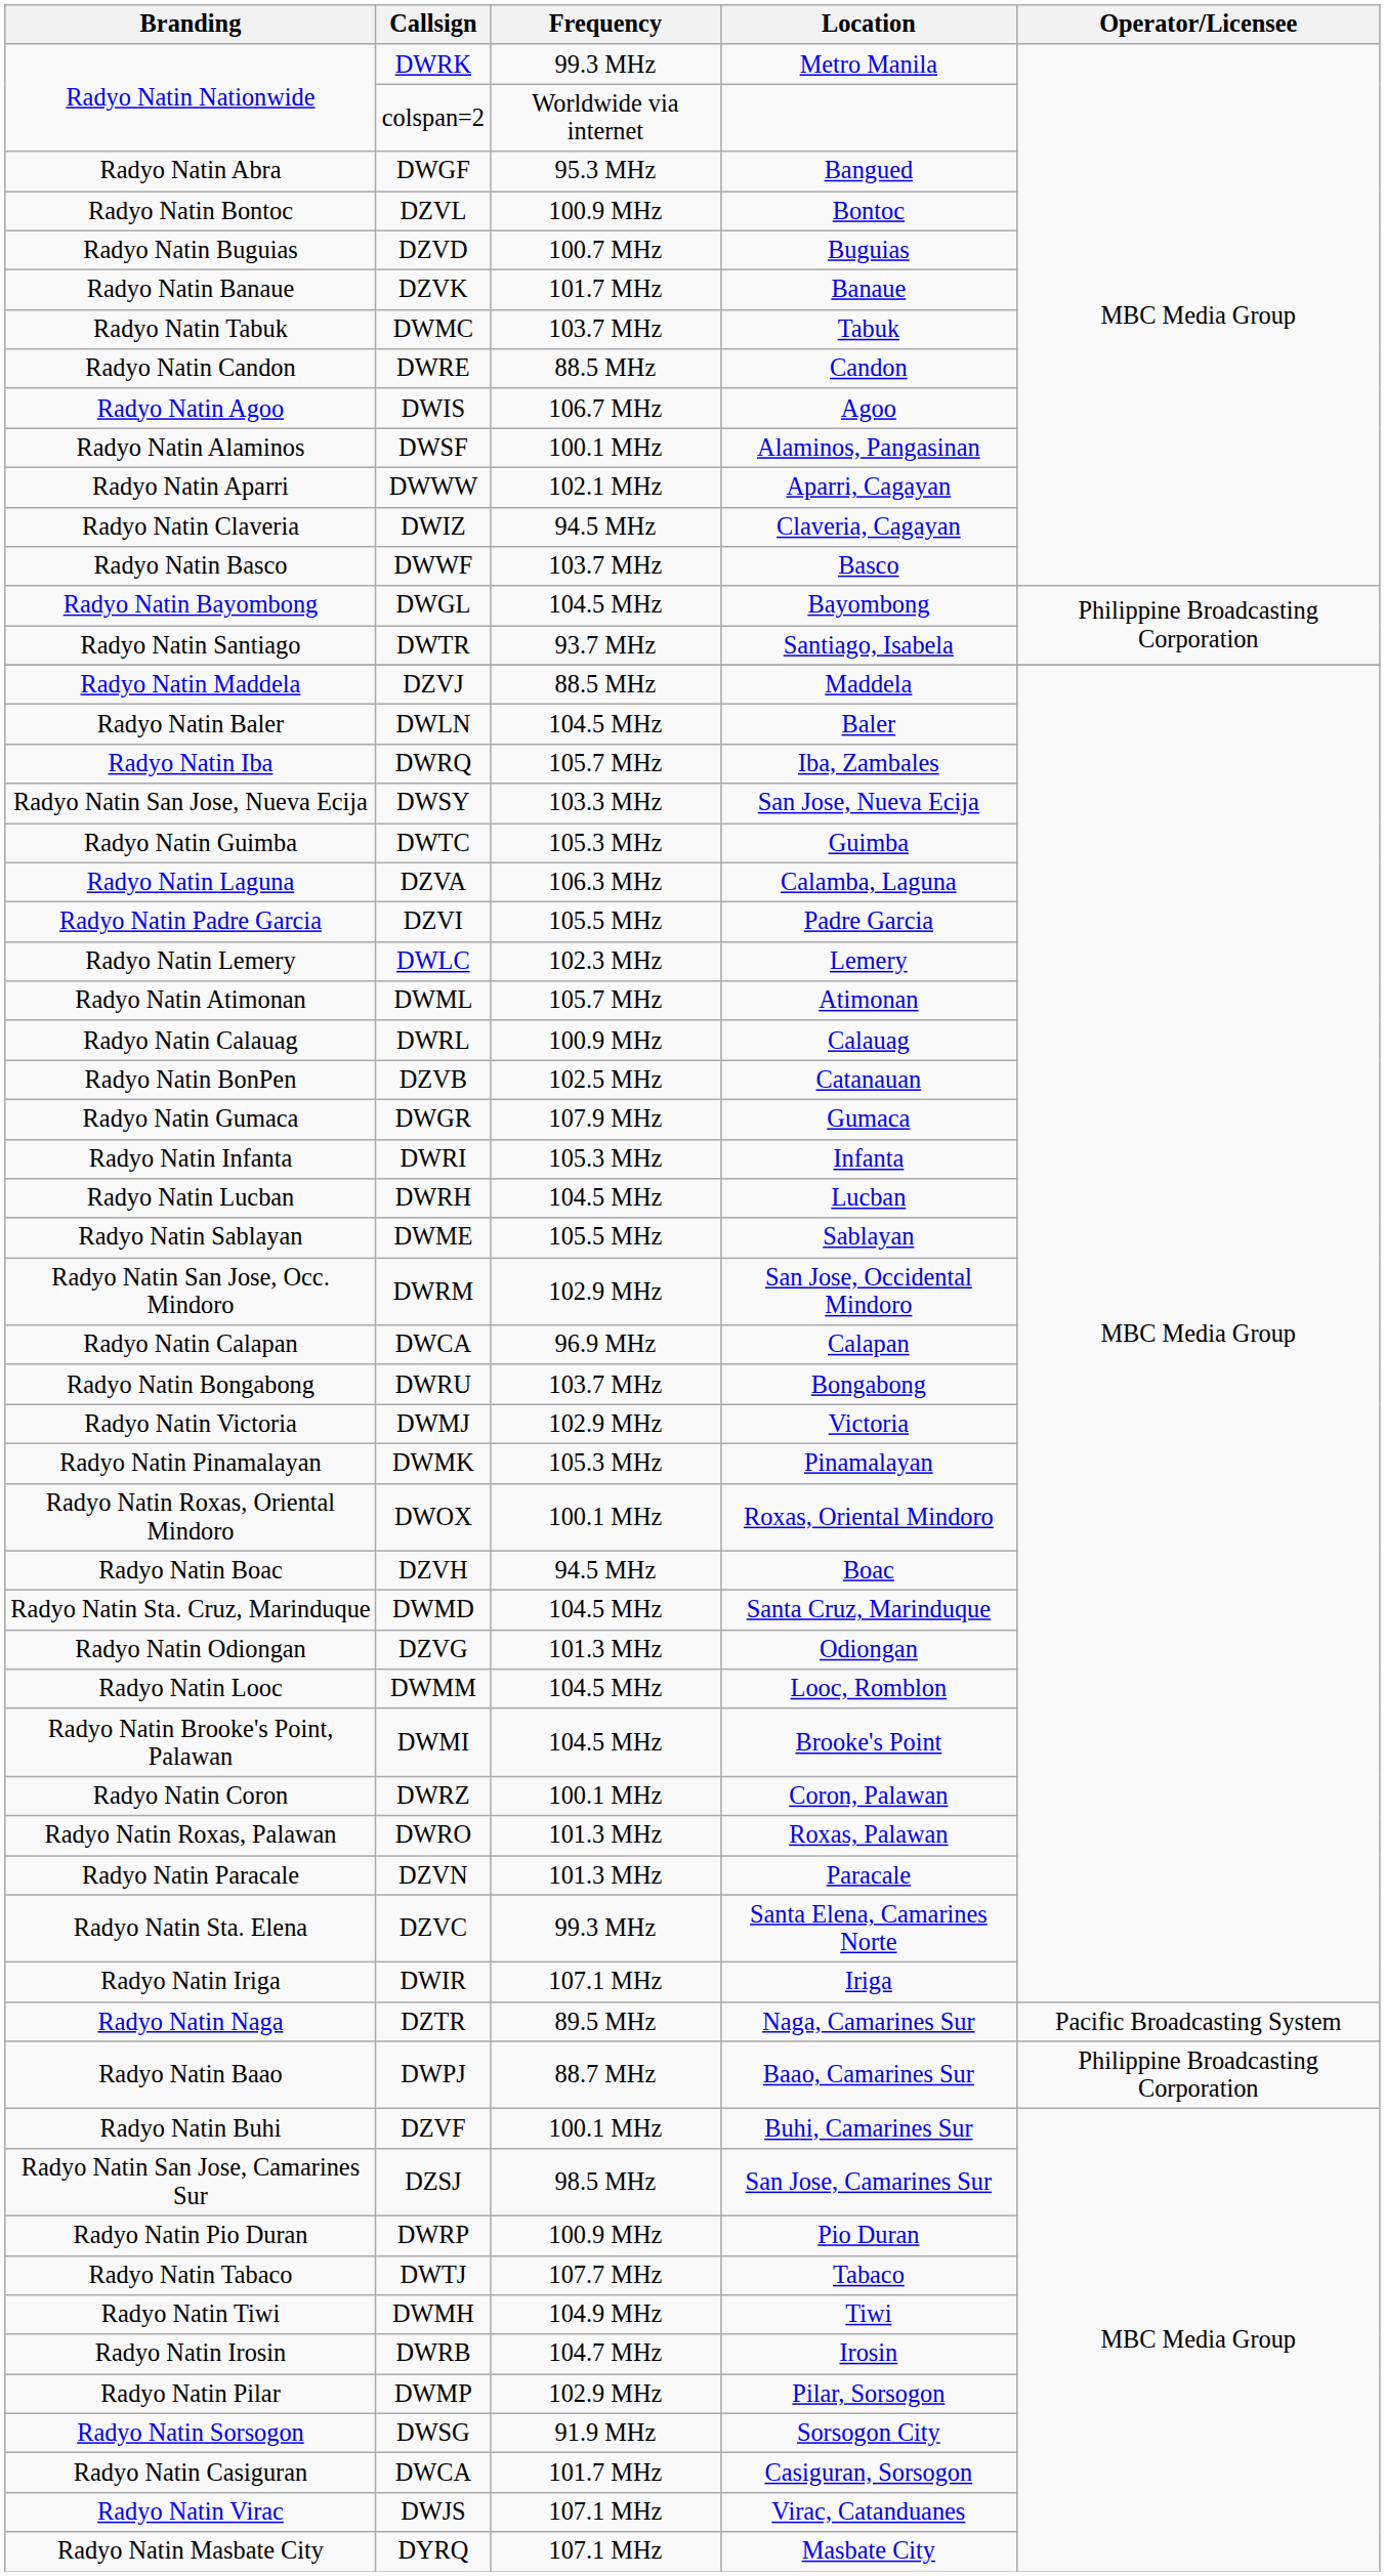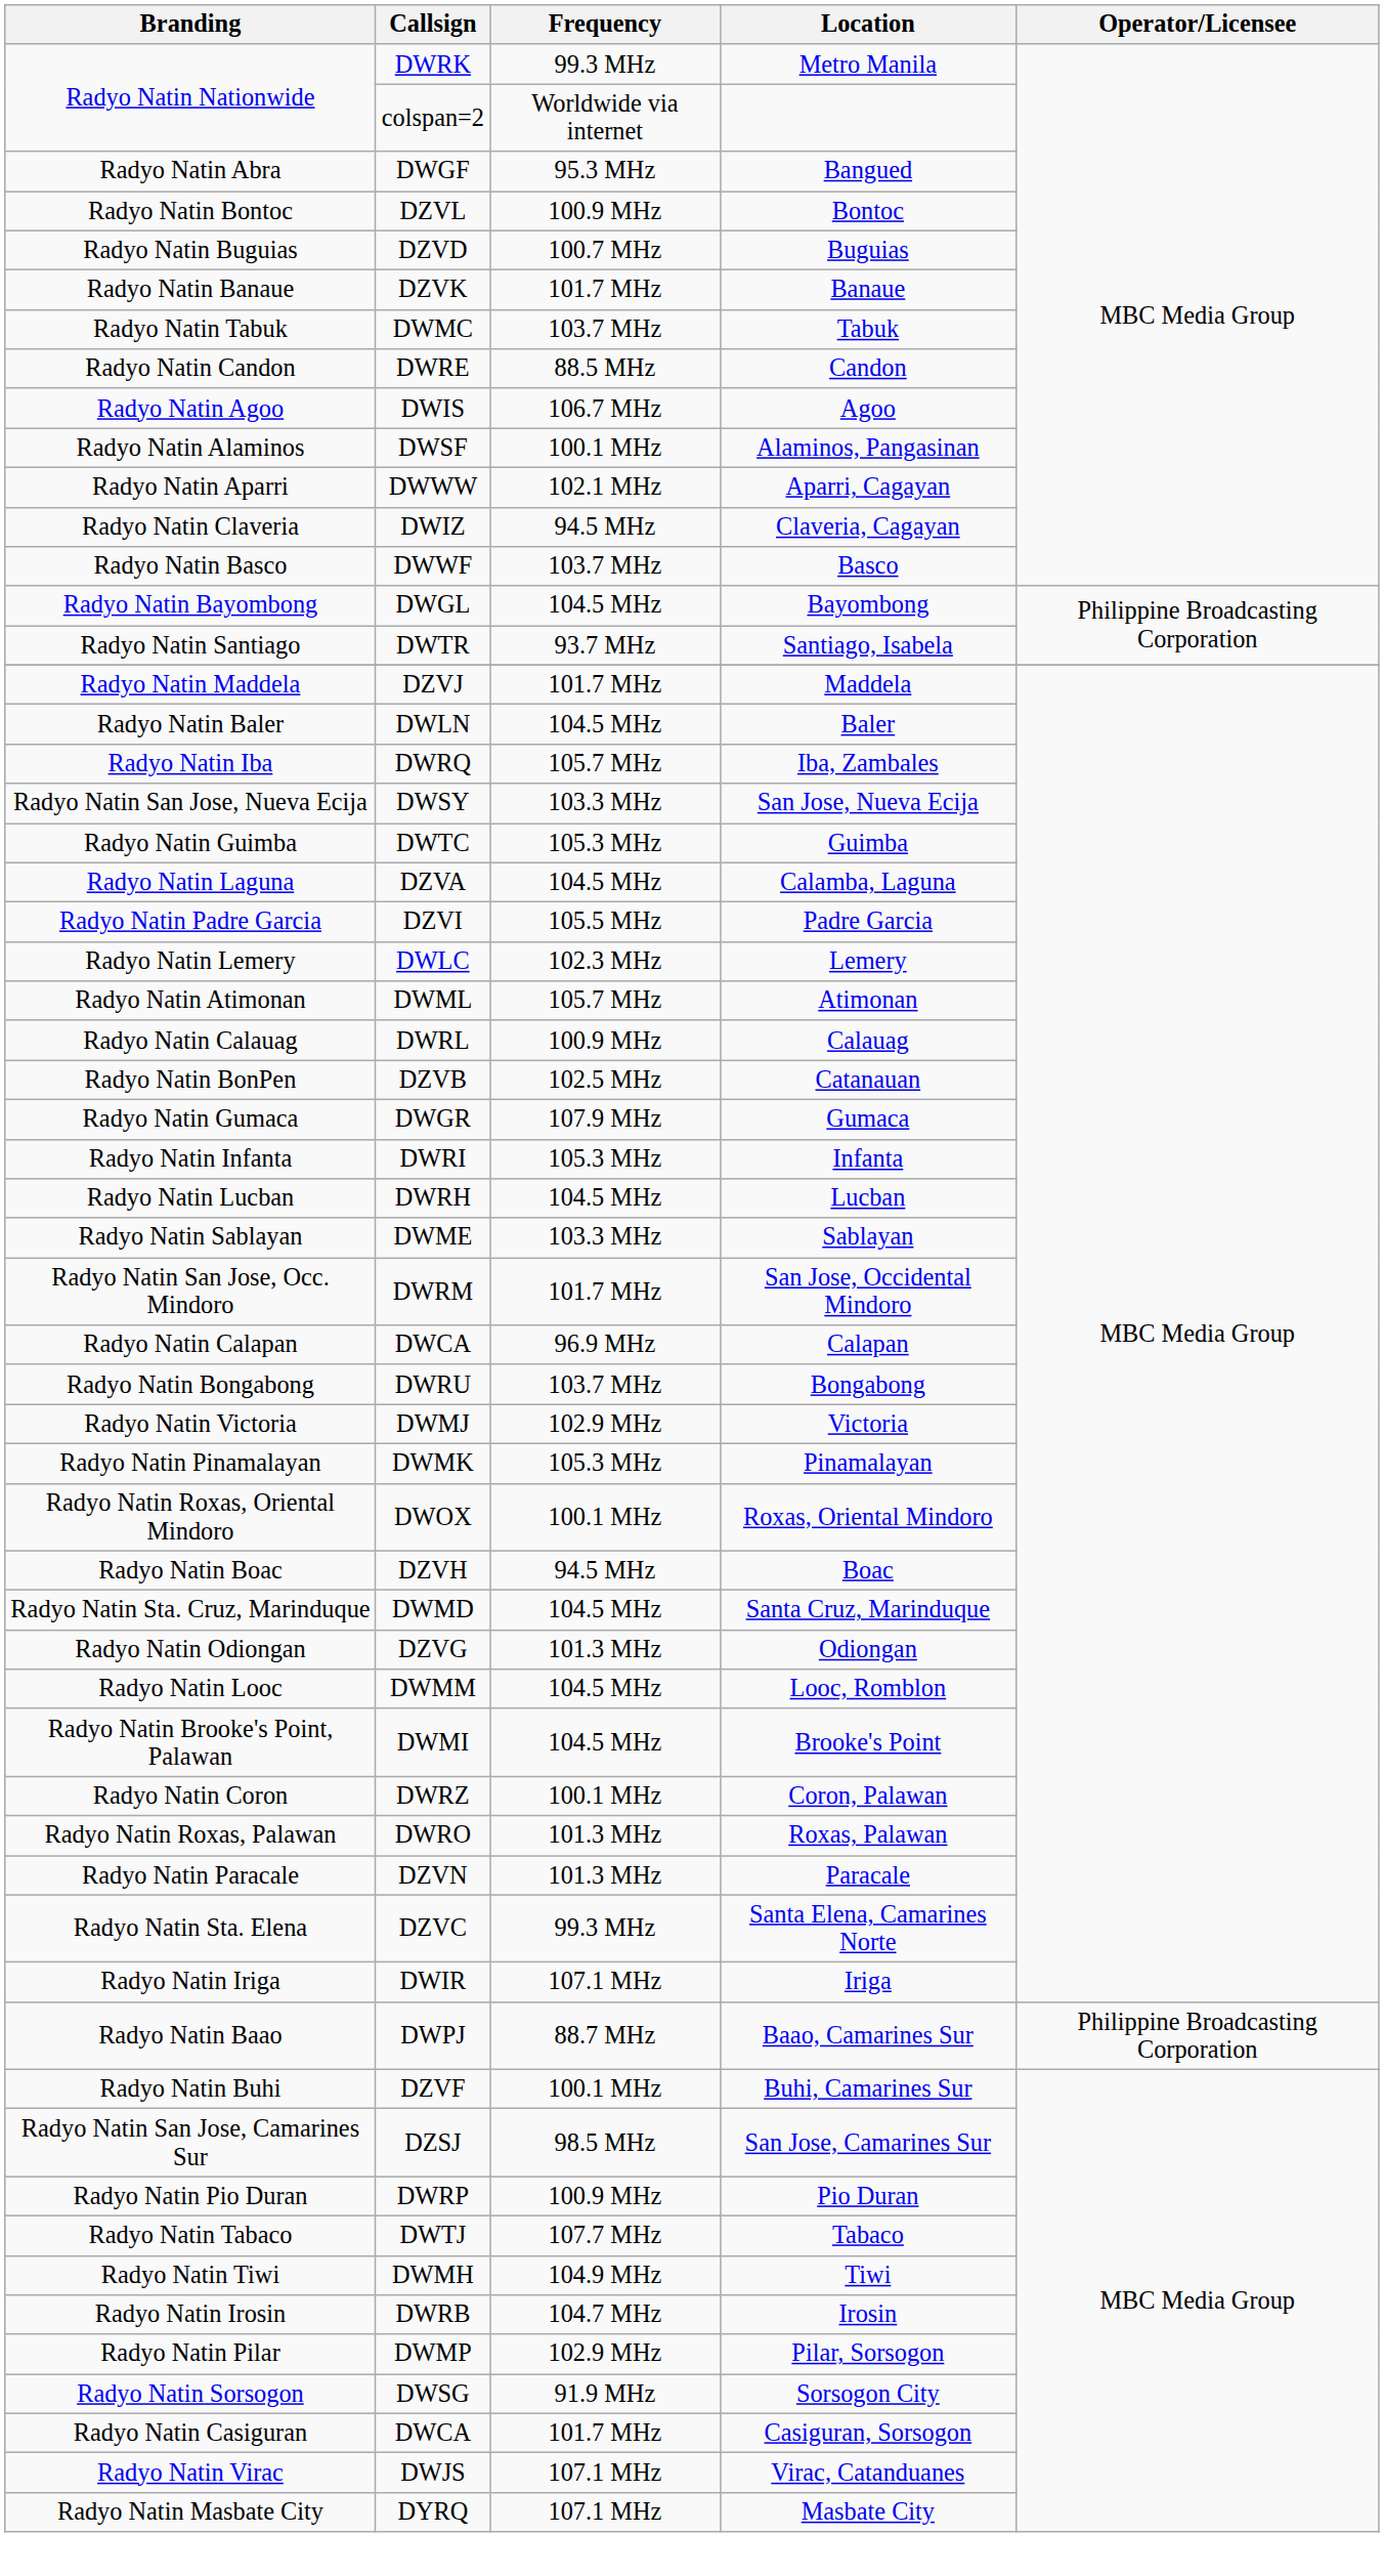Maddela | Frequency: 88.5 MHz -> 101.7 MHz
Calamba, Laguna | Frequency: 106.3 MHz -> 104.5 MHz
Sablayan | Frequency: 105.5 MHz -> 103.3 MHz
San Jose, Occidental Mindoro | Frequency: 102.9 MHz -> 101.7 MHz
- row: Radyo Natin Naga | DZTR | 89.5 MHz | Naga, Camarines Sur | Pacific Broadcasting System
